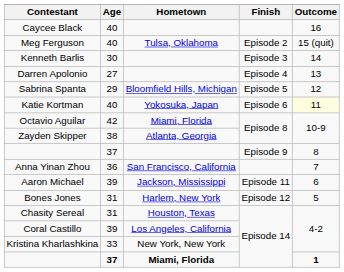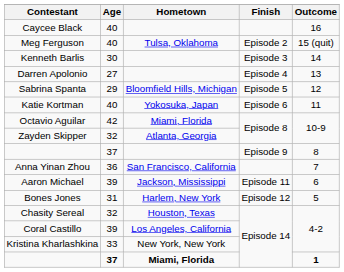Katie Kortman | Outcome: lightyellow background -> no background
Zayden Skipper | Age: 38 -> 32
Chasity Sereal | Age: 31 -> 32
